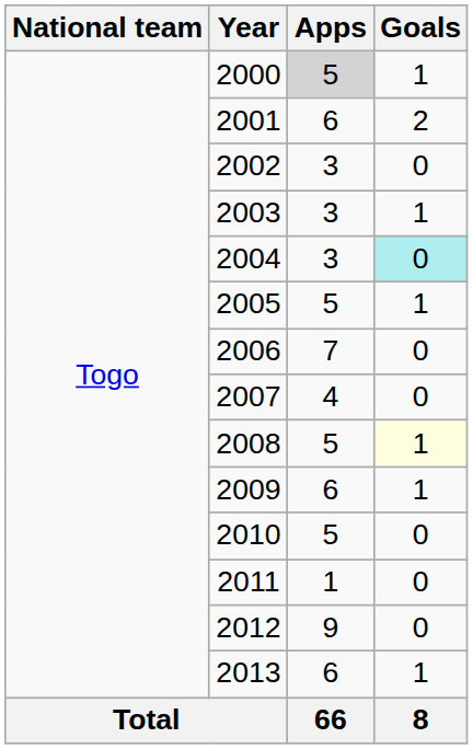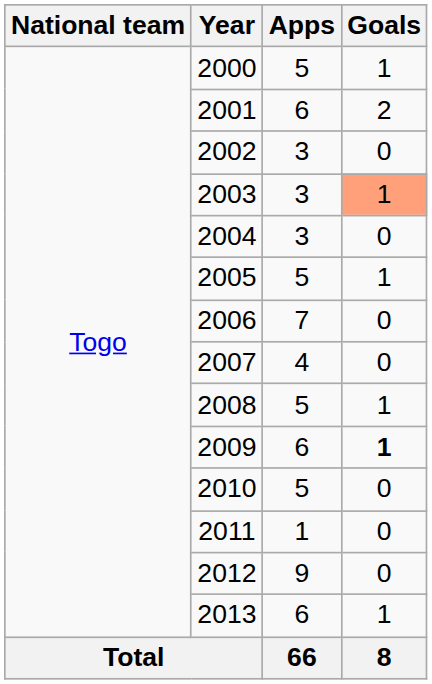2000 | Apps: lightgrey background -> no background
2003 | Goals: no background -> lightsalmon background
2004 | Goals: paleturquoise background -> no background
2008 | Goals: lightyellow background -> no background
2009 | Goals: normal -> bold
